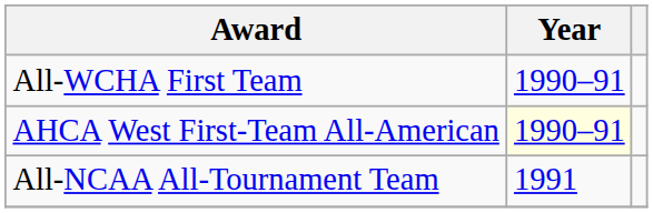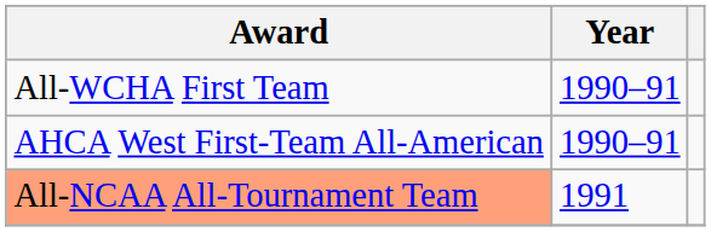row 3 | Year: lightyellow background -> no background
row 4 | Award: no background -> lightsalmon background
